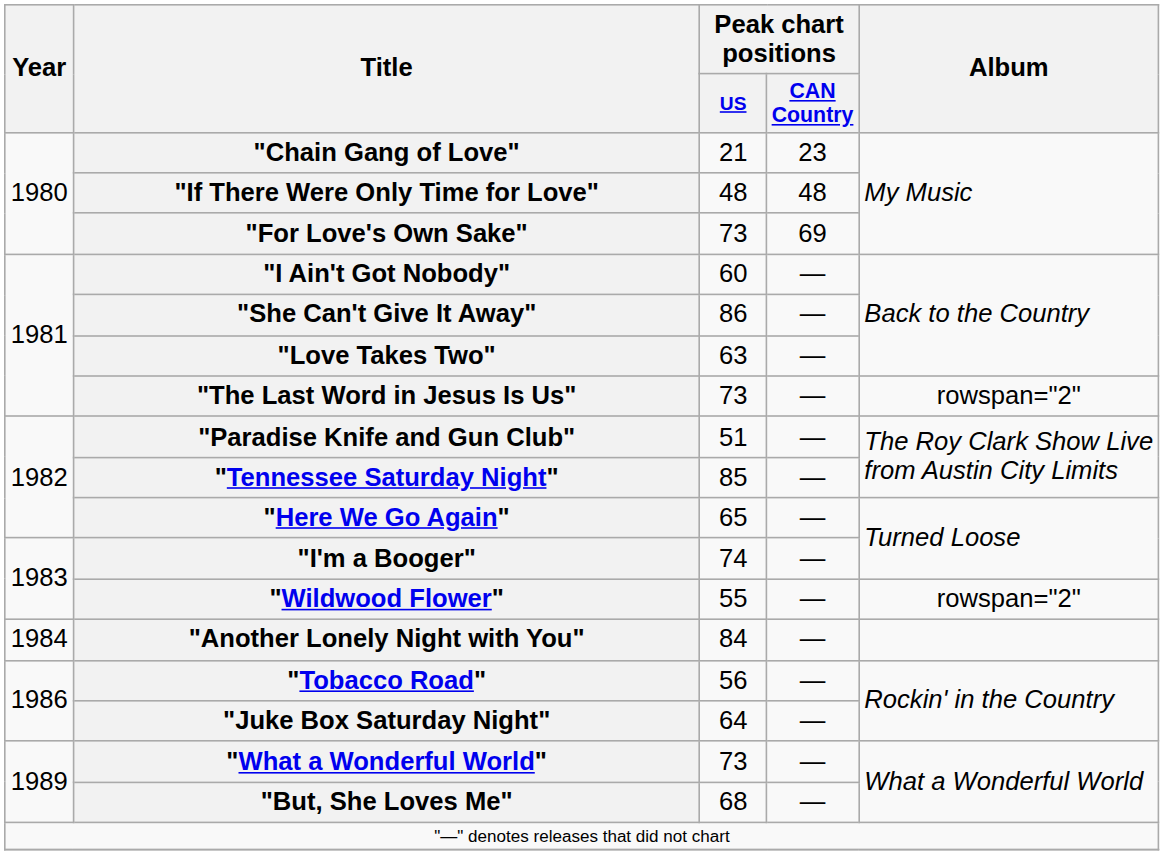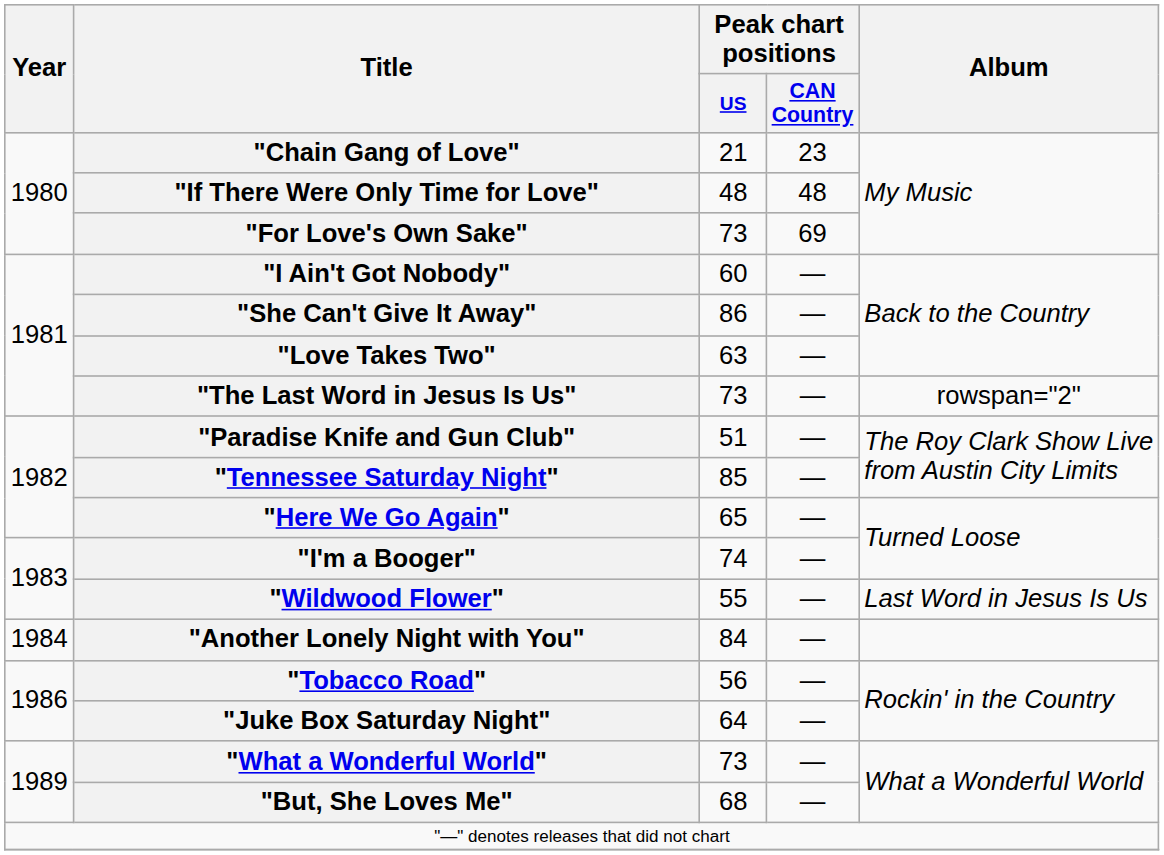"Wildwood Flower" | Album: rowspan="2" -> Last Word in Jesus Is Us
